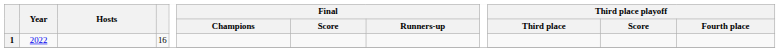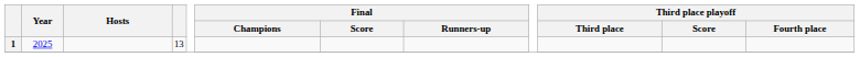1 | Year: 2022 -> 2025
1 | column 4: 16 -> 13
